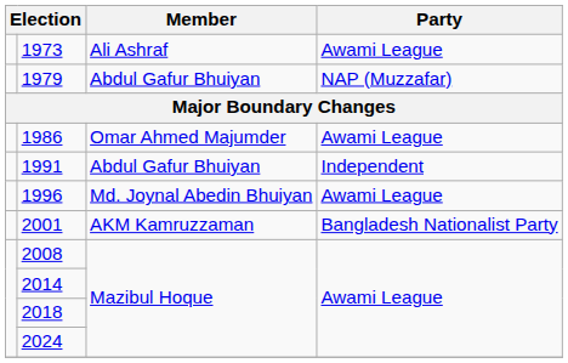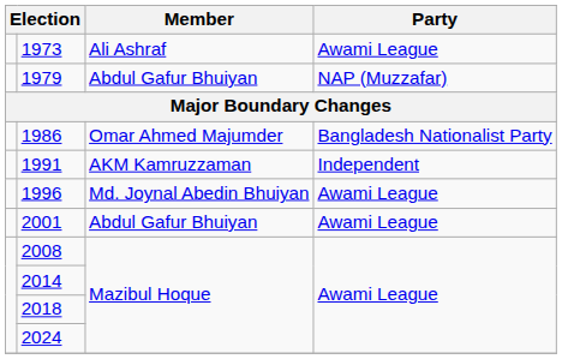1986 | Party: Awami League -> Bangladesh Nationalist Party
1991 | Member: Abdul Gafur Bhuiyan -> AKM Kamruzzaman
2001 | Member: AKM Kamruzzaman -> Abdul Gafur Bhuiyan
2001 | Party: Bangladesh Nationalist Party -> Awami League
